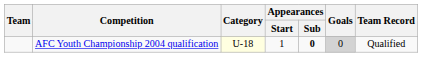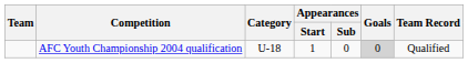AFC Youth Championship 2004 qualification | Category: lightyellow background -> no background
AFC Youth Championship 2004 qualification | Appearances / Sub: bold -> normal
